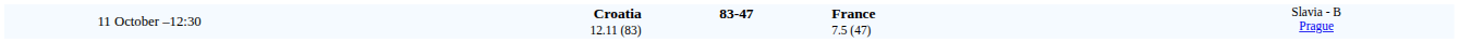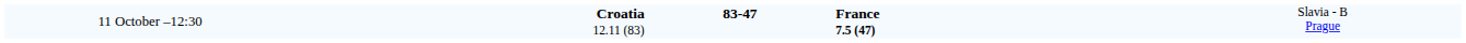12.11 (83) | column 4: normal -> bold
